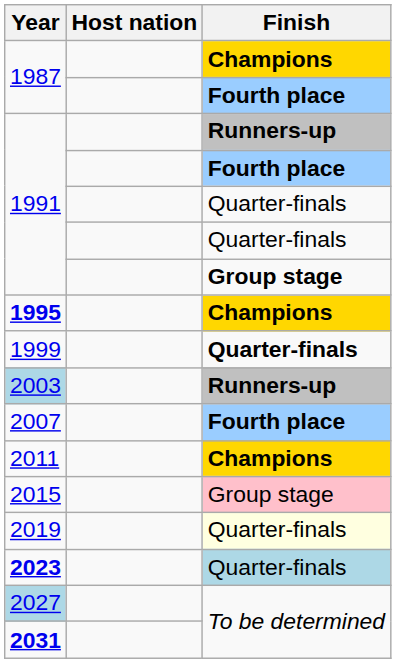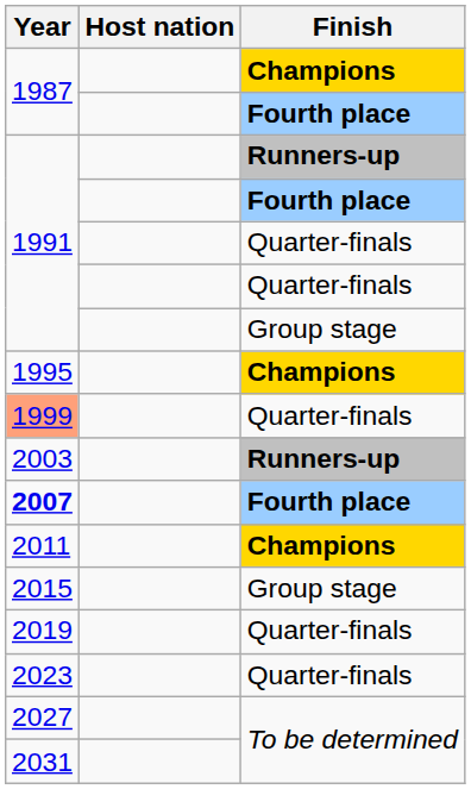1991 / Group stage | Finish: bold -> normal
1995 | Year: bold -> normal
1999 | Year: no background -> lightsalmon background
1999 | Finish: bold -> normal
2003 | Year: lightblue background -> no background
2007 | Year: normal -> bold
2015 | Finish: pink background -> no background
2019 | Finish: lightyellow background -> no background
2023 | Year: bold -> normal
2023 | Finish: lightblue background -> no background
2027 | Year: lightblue background -> no background
2031 | Year: bold -> normal
